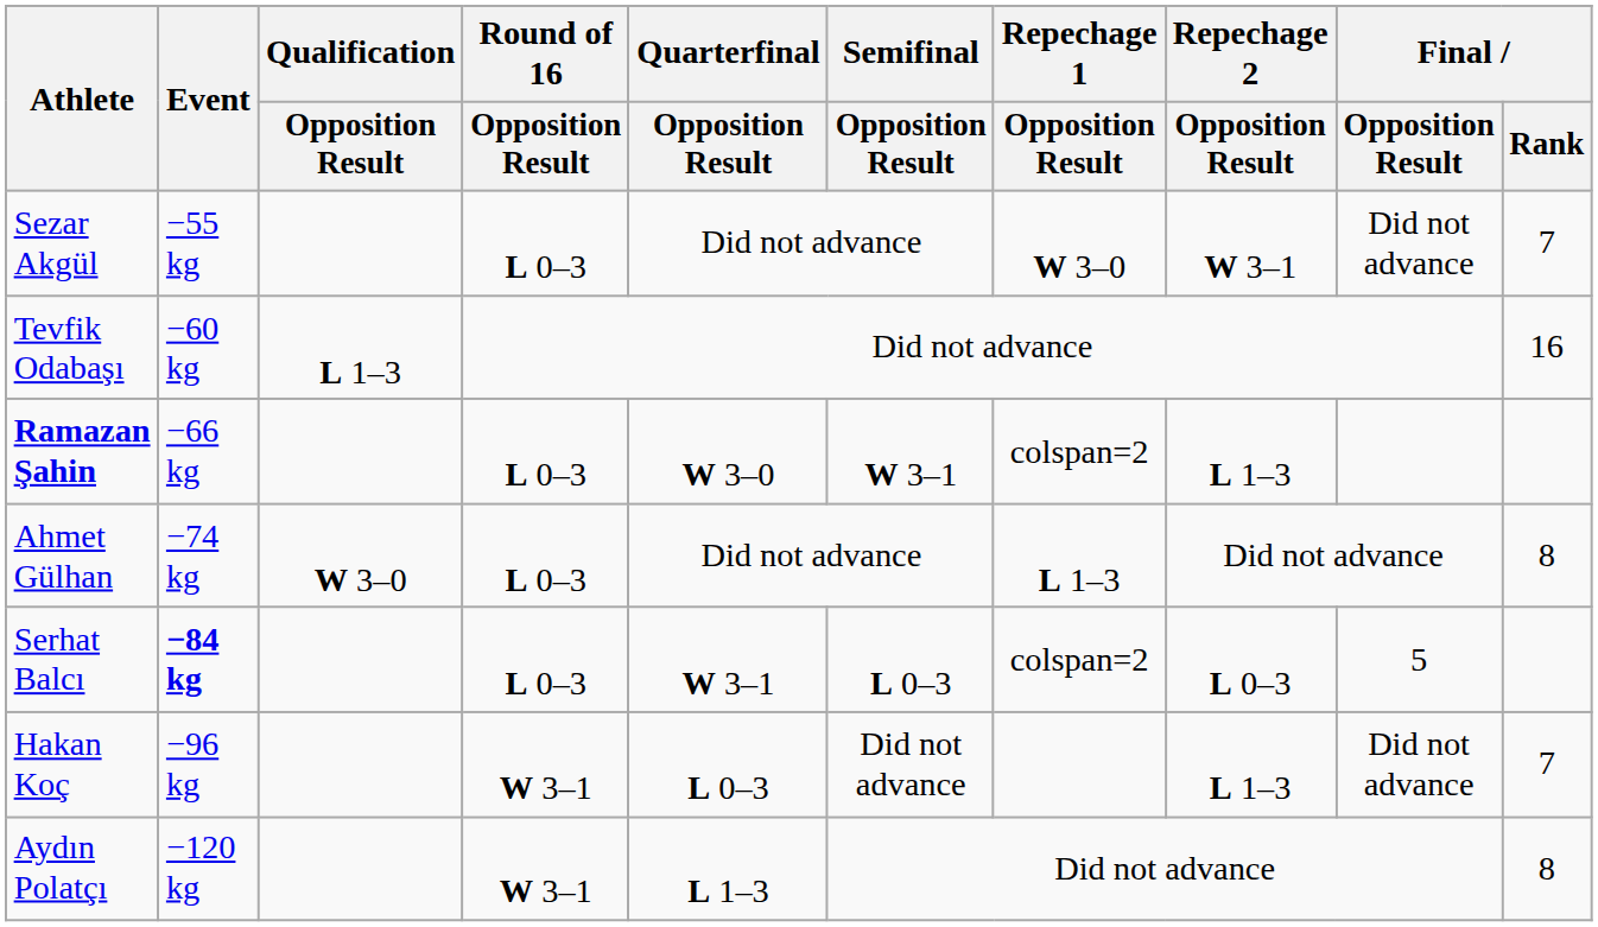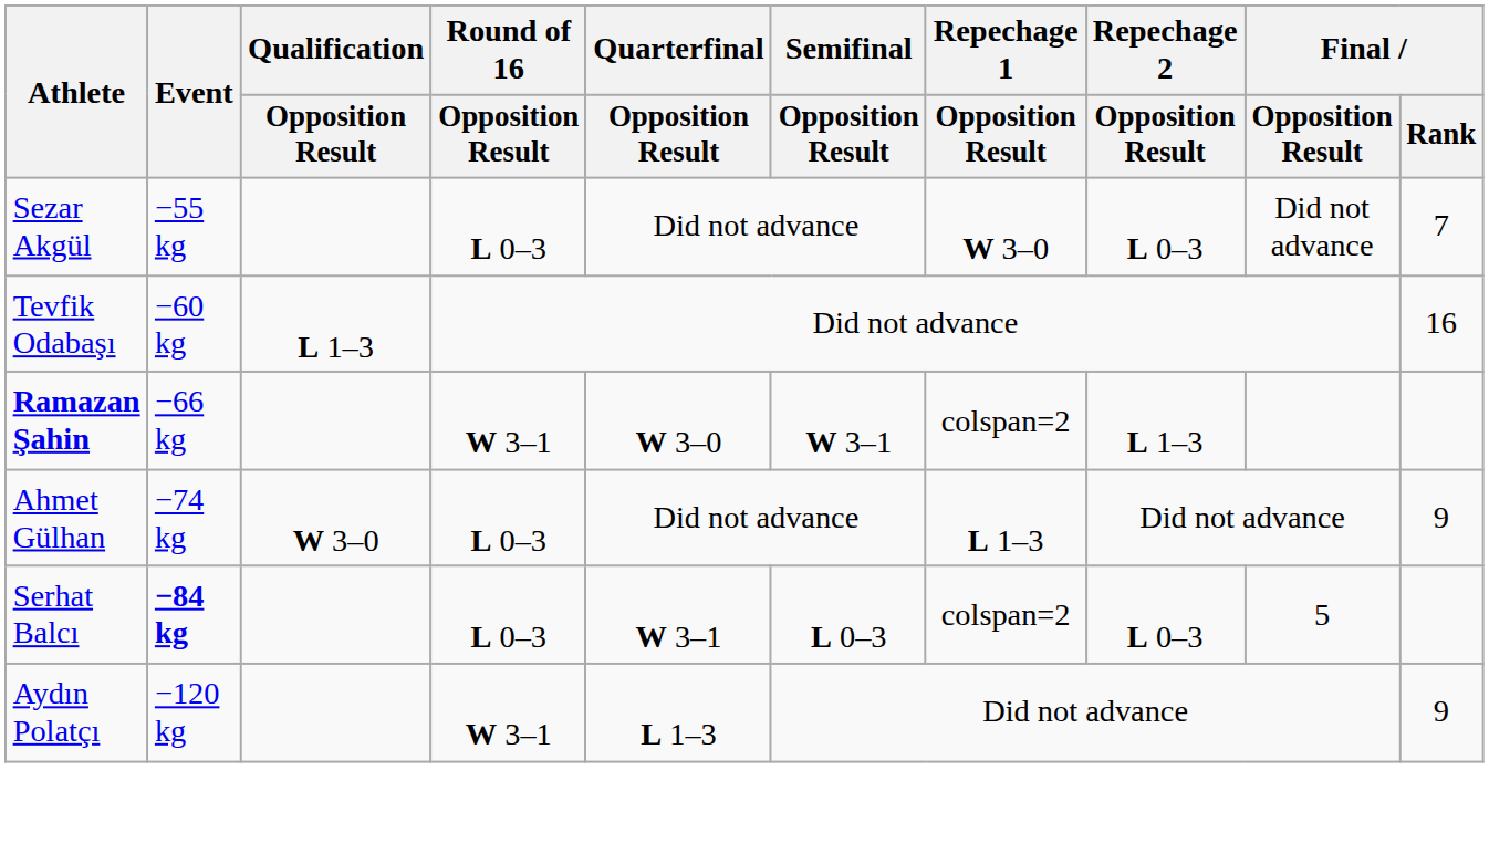Sezar Akgül | Repechage 2 / Opposition Result: W 3–1 -> L 0–3
Ramazan Şahin | Round of 16 / Opposition Result: L 0–3 -> W 3–1
Ahmet Gülhan | Final / Rank: 8 -> 9
- row: Hakan Koç | −96 kg | W 3–1 | L 0–3 | Did not advance | L 1–3 | Did not advance | 7
Aydın Polatçı | Final / Rank: 8 -> 9
